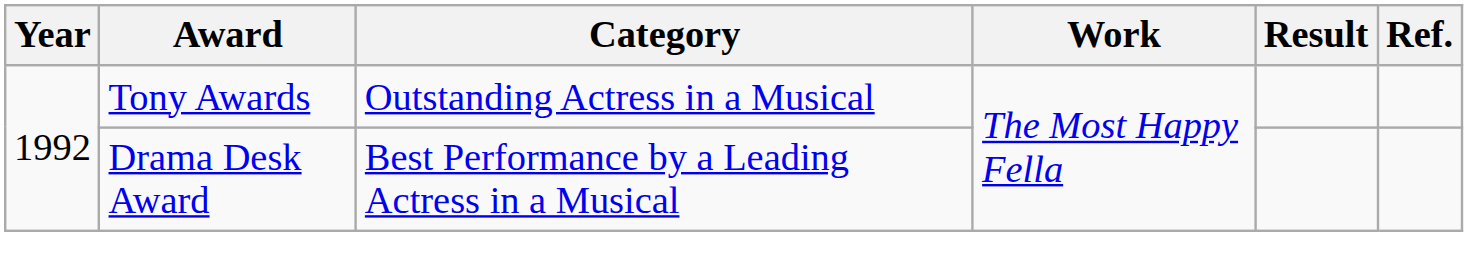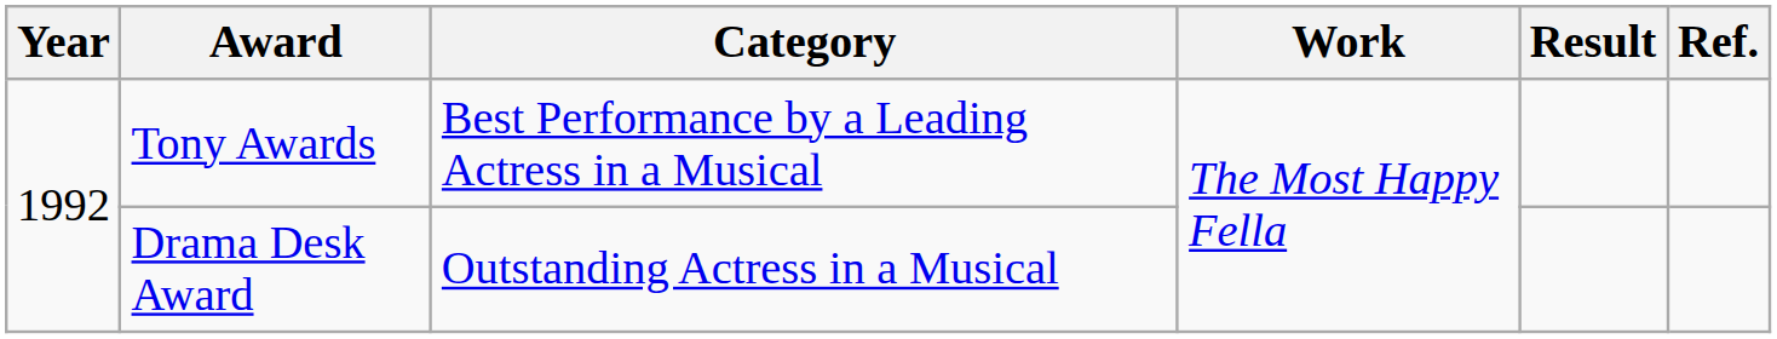Tony Awards | Category: Outstanding Actress in a Musical -> Best Performance by a Leading Actress in a Musical
Drama Desk Award | Category: Best Performance by a Leading Actress in a Musical -> Outstanding Actress in a Musical
